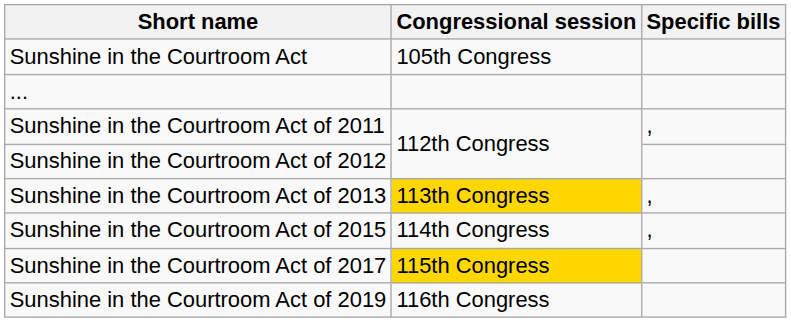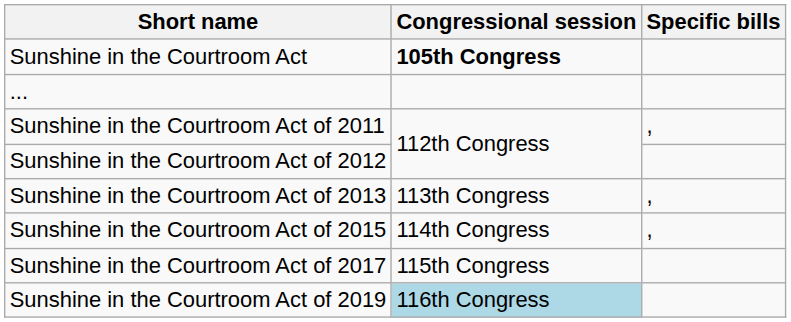Sunshine in the Courtroom Act | Congressional session: normal -> bold
Sunshine in the Courtroom Act of 2013 | Congressional session: gold background -> no background
Sunshine in the Courtroom Act of 2017 | Congressional session: gold background -> no background
Sunshine in the Courtroom Act of 2019 | Congressional session: no background -> lightblue background
